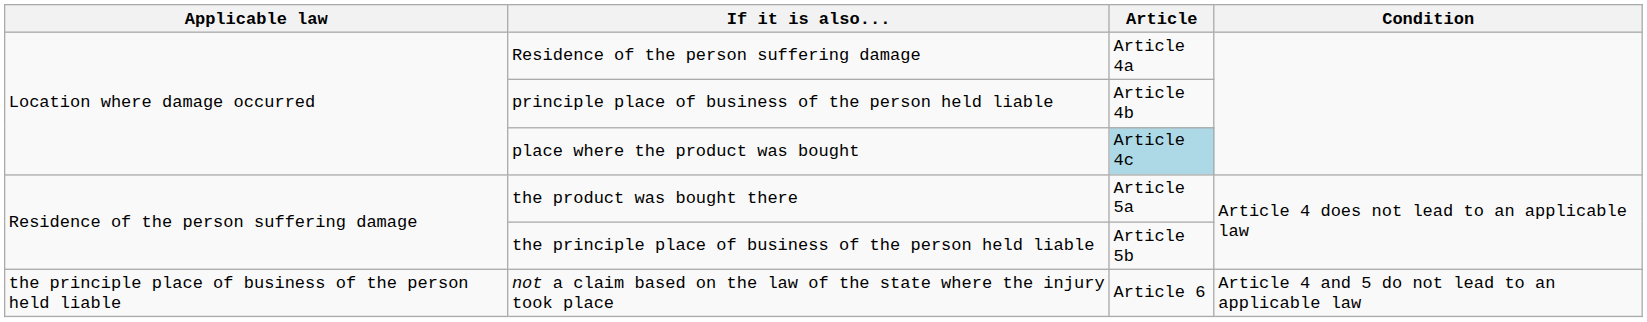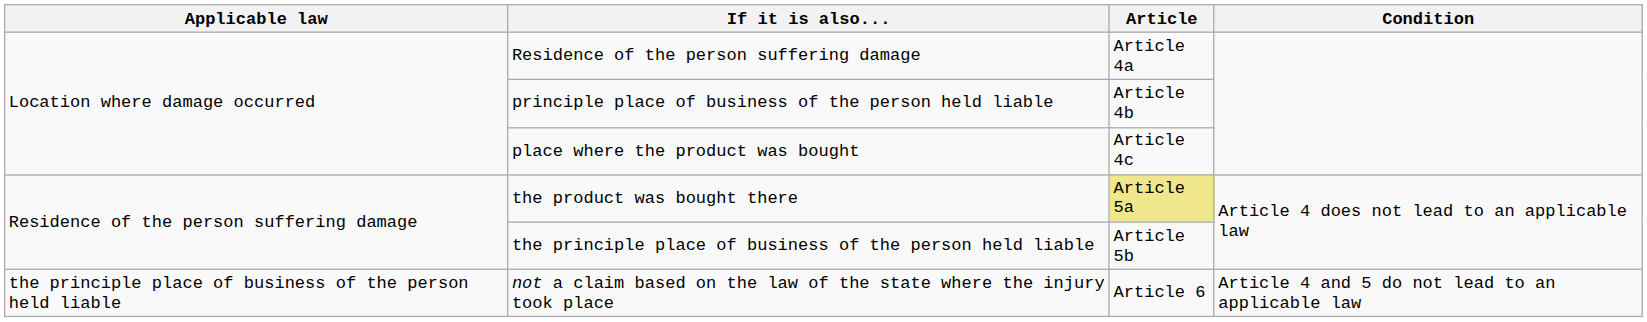place where the product was bought | Article: lightblue background -> no background
the product was bought there | Article: no background -> khaki background
